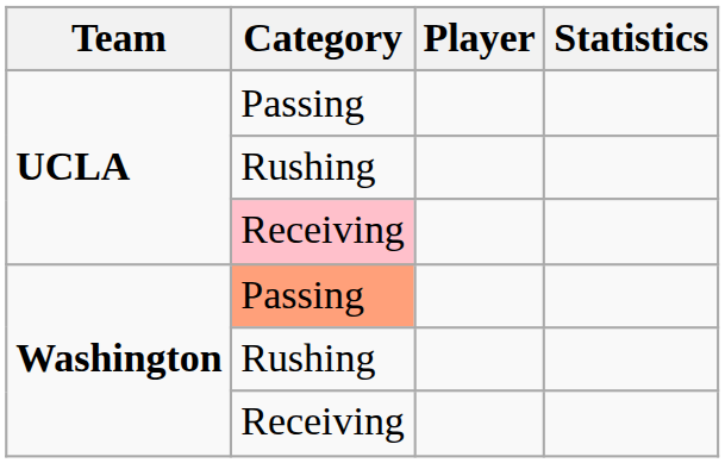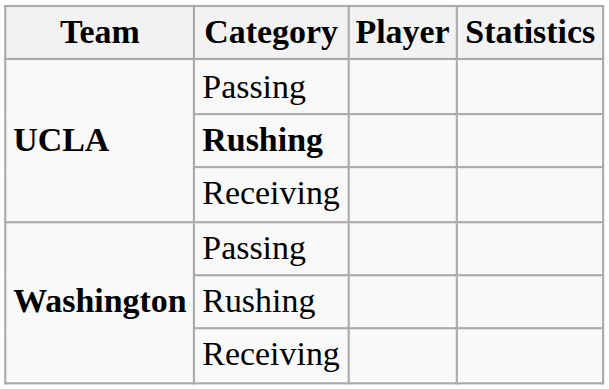UCLA / Rushing | Category: normal -> bold
UCLA / Receiving | Category: pink background -> no background
Washington / Passing | Category: lightsalmon background -> no background
